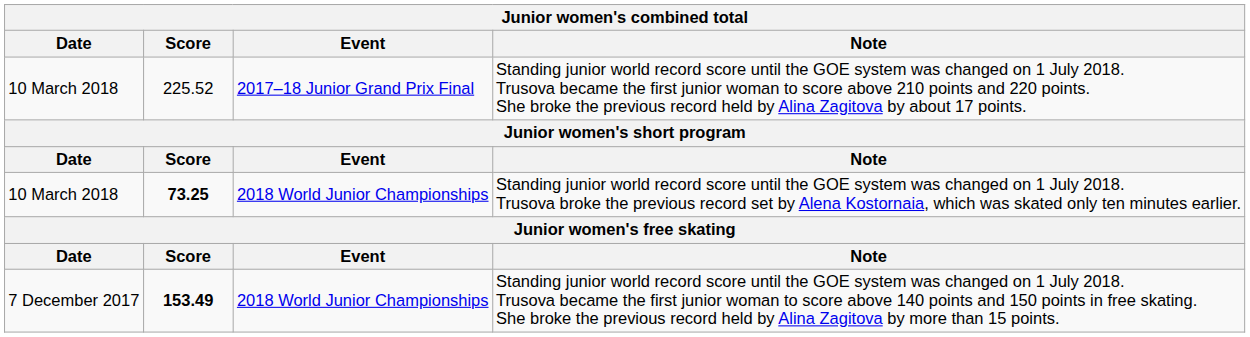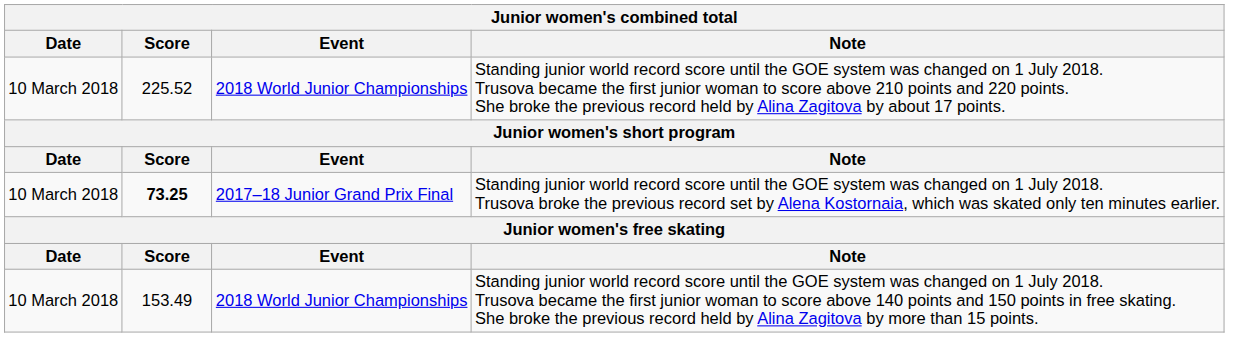row 3 | Event: 2017–18 Junior Grand Prix Final -> 2018 World Junior Championships
row 6 | Event: 2018 World Junior Championships -> 2017–18 Junior Grand Prix Final
row 9 | Date: 7 December 2017 -> 10 March 2018
row 9 | Score: bold -> normal
